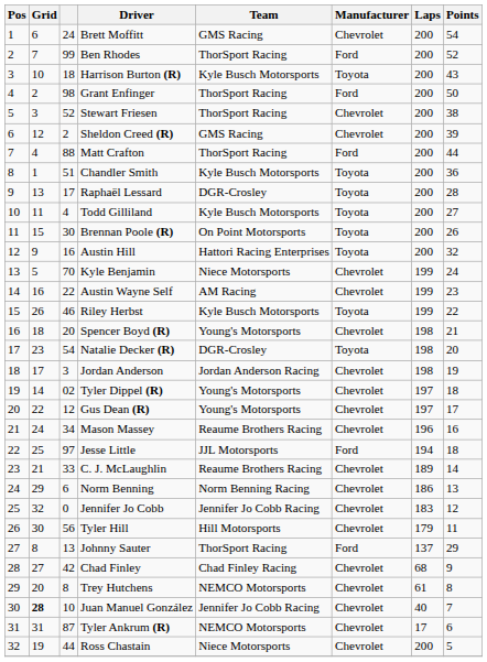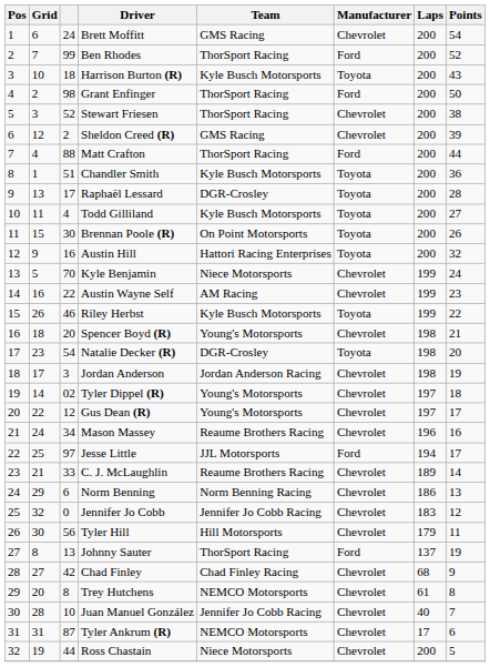Jesse Little | Points: 18 -> 17
Johnny Sauter | Points: 29 -> 19
Juan Manuel González | Grid: bold -> normal
